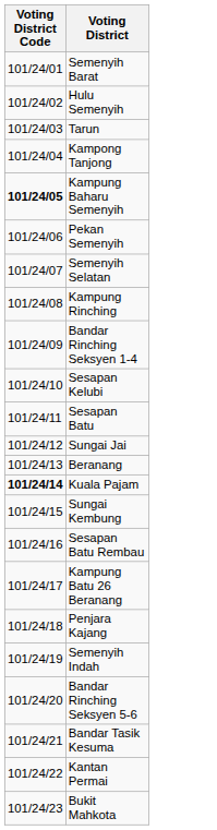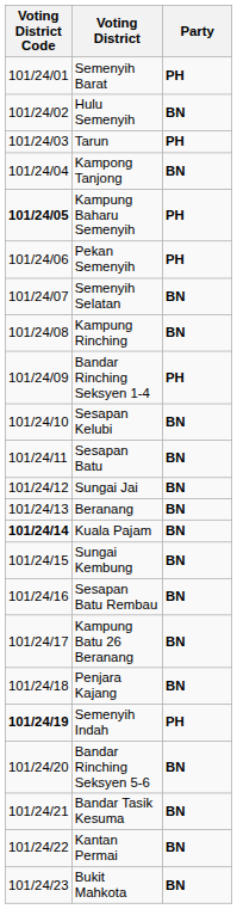+ column: Party | PH | BN | PH | BN | PH | PH | BN | BN | PH | BN | BN | BN | BN | BN | BN | BN | BN | BN | PH | BN | BN | BN | BN
Semenyih Indah | Voting District Code: normal -> bold
